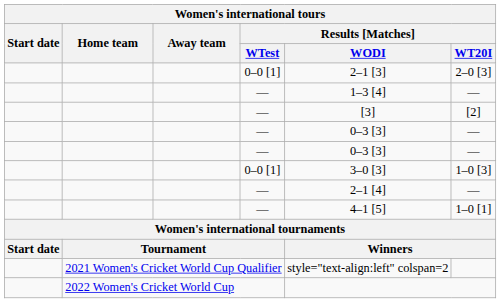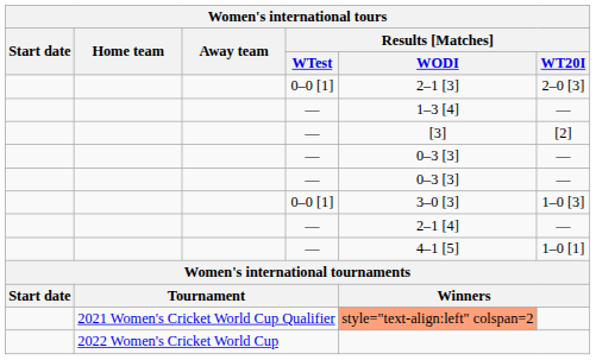2021 Women's Cricket World Cup Qualifier | Results [Matches] / WODI: no background -> lightsalmon background
